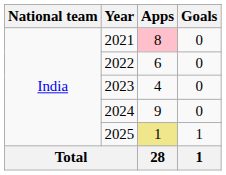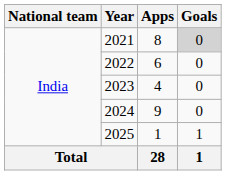2021 | Apps: pink background -> no background
2021 | Goals: no background -> lightgrey background
2025 | Apps: khaki background -> no background
